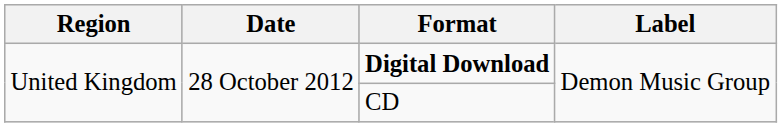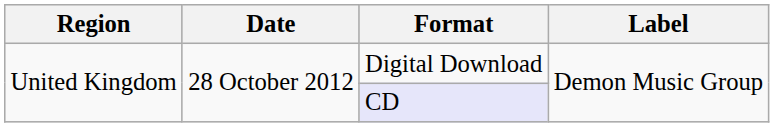Digital Download | Format: bold -> normal
CD | Format: no background -> lavender background
